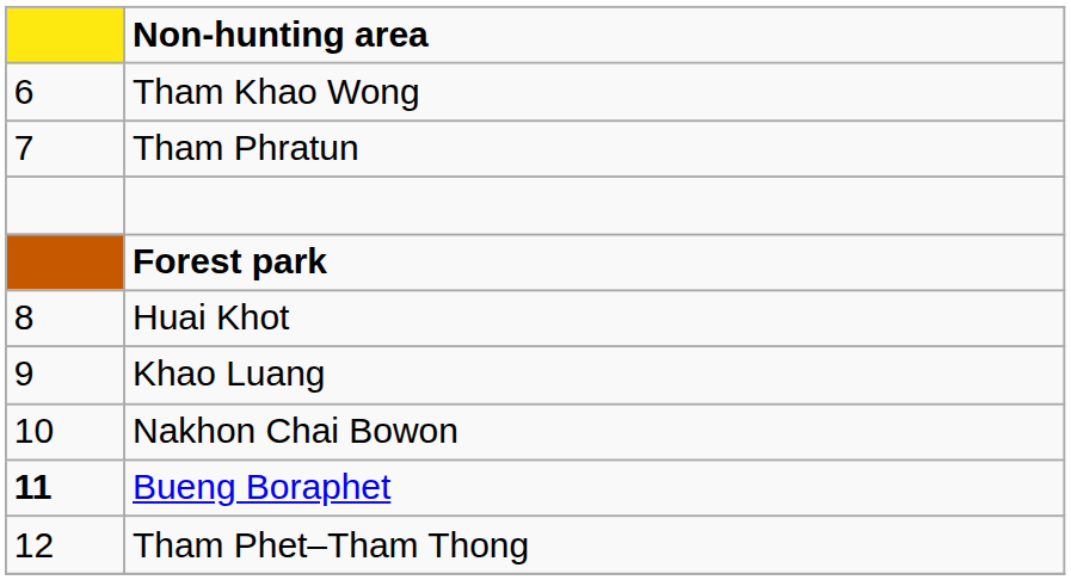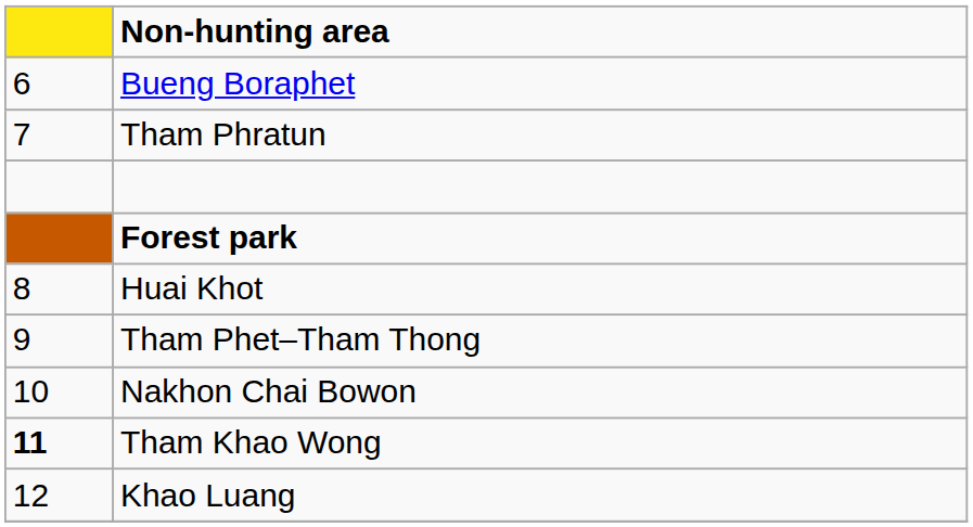row 2 | Non-hunting area: Tham Khao Wong -> Bueng Boraphet
row 7 | Non-hunting area: Khao Luang -> Tham Phet–Tham Thong
row 9 | Non-hunting area: Bueng Boraphet -> Tham Khao Wong
row 10 | Non-hunting area: Tham Phet–Tham Thong -> Khao Luang
